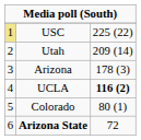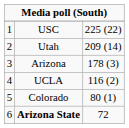USC | column 1: khaki background -> no background
UCLA | column 3: bold -> normal
